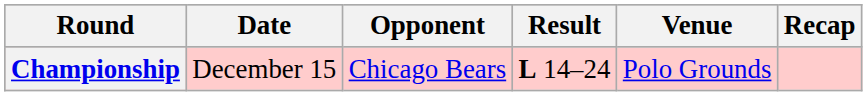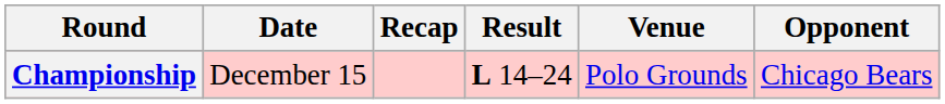columns swapped: Opponent <-> Recap
